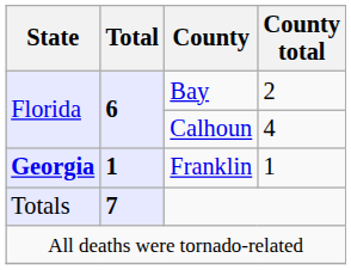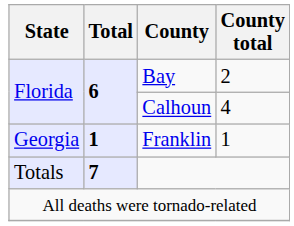Franklin | State: bold -> normal
